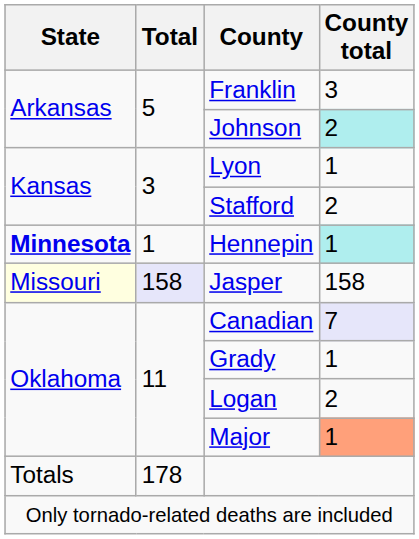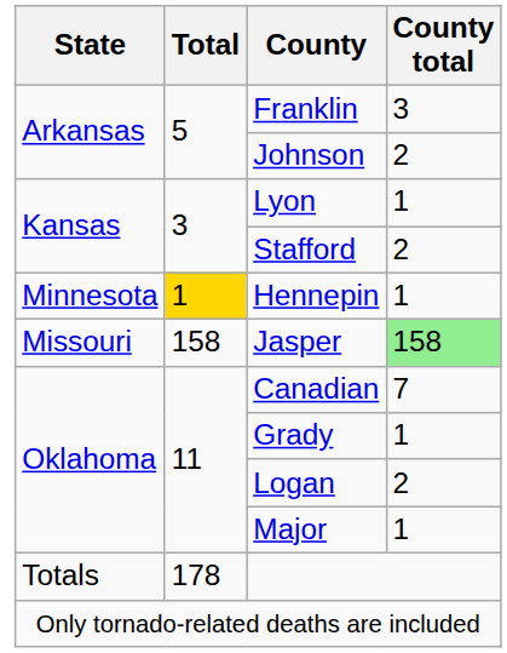Johnson | County total: paleturquoise background -> no background
Hennepin | State: bold -> normal
Hennepin | Total: no background -> gold background
Hennepin | County total: paleturquoise background -> no background
Jasper | State: lightyellow background -> no background
Jasper | Total: lavender background -> no background
Jasper | County total: no background -> lightgreen background
Canadian | County total: lavender background -> no background
Major | County total: lightsalmon background -> no background
